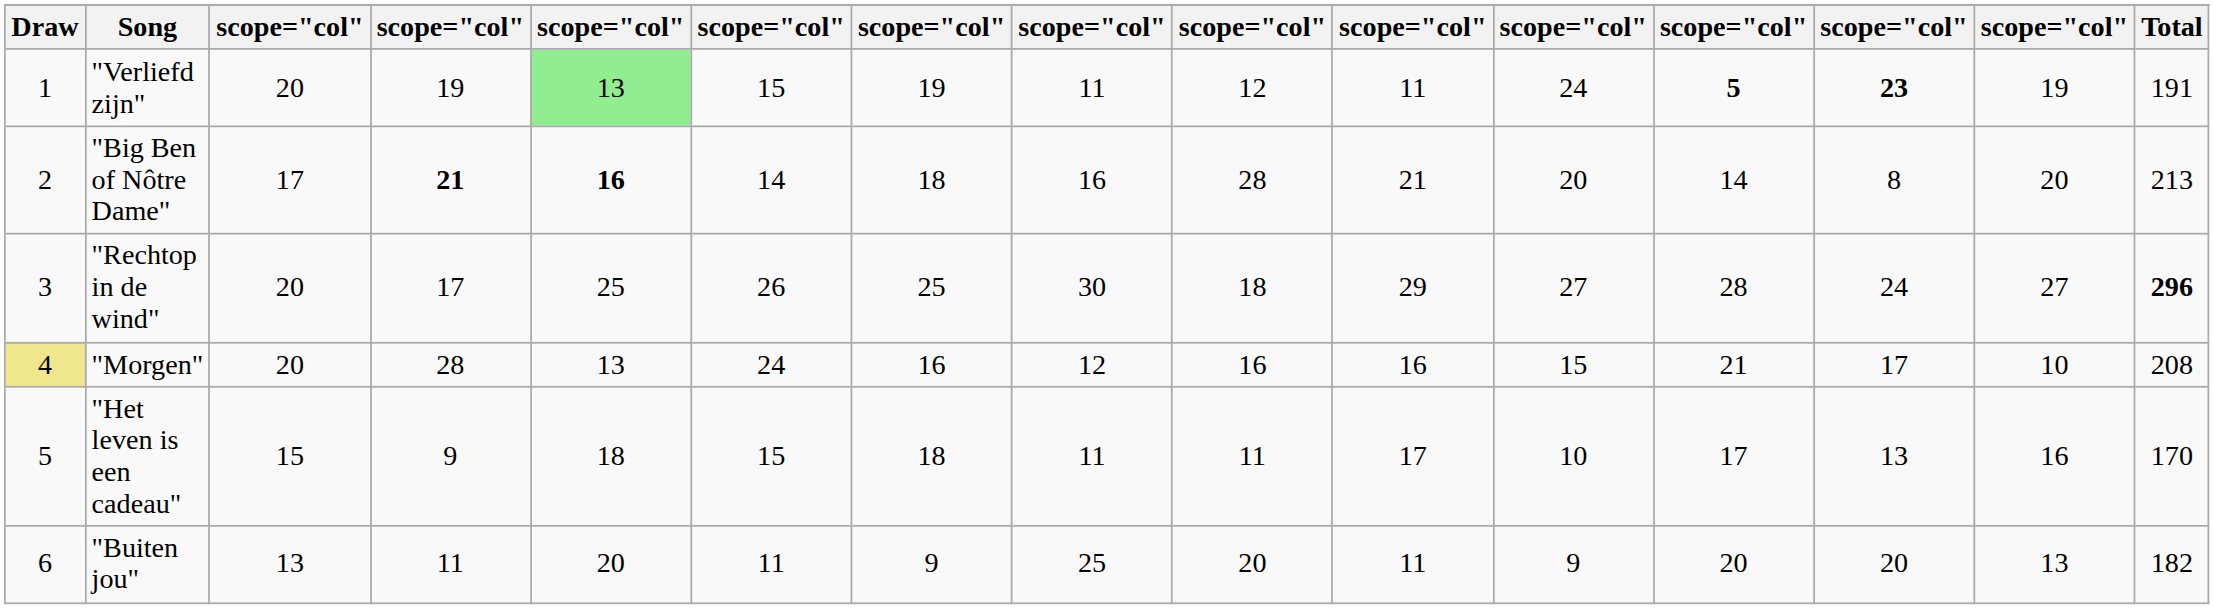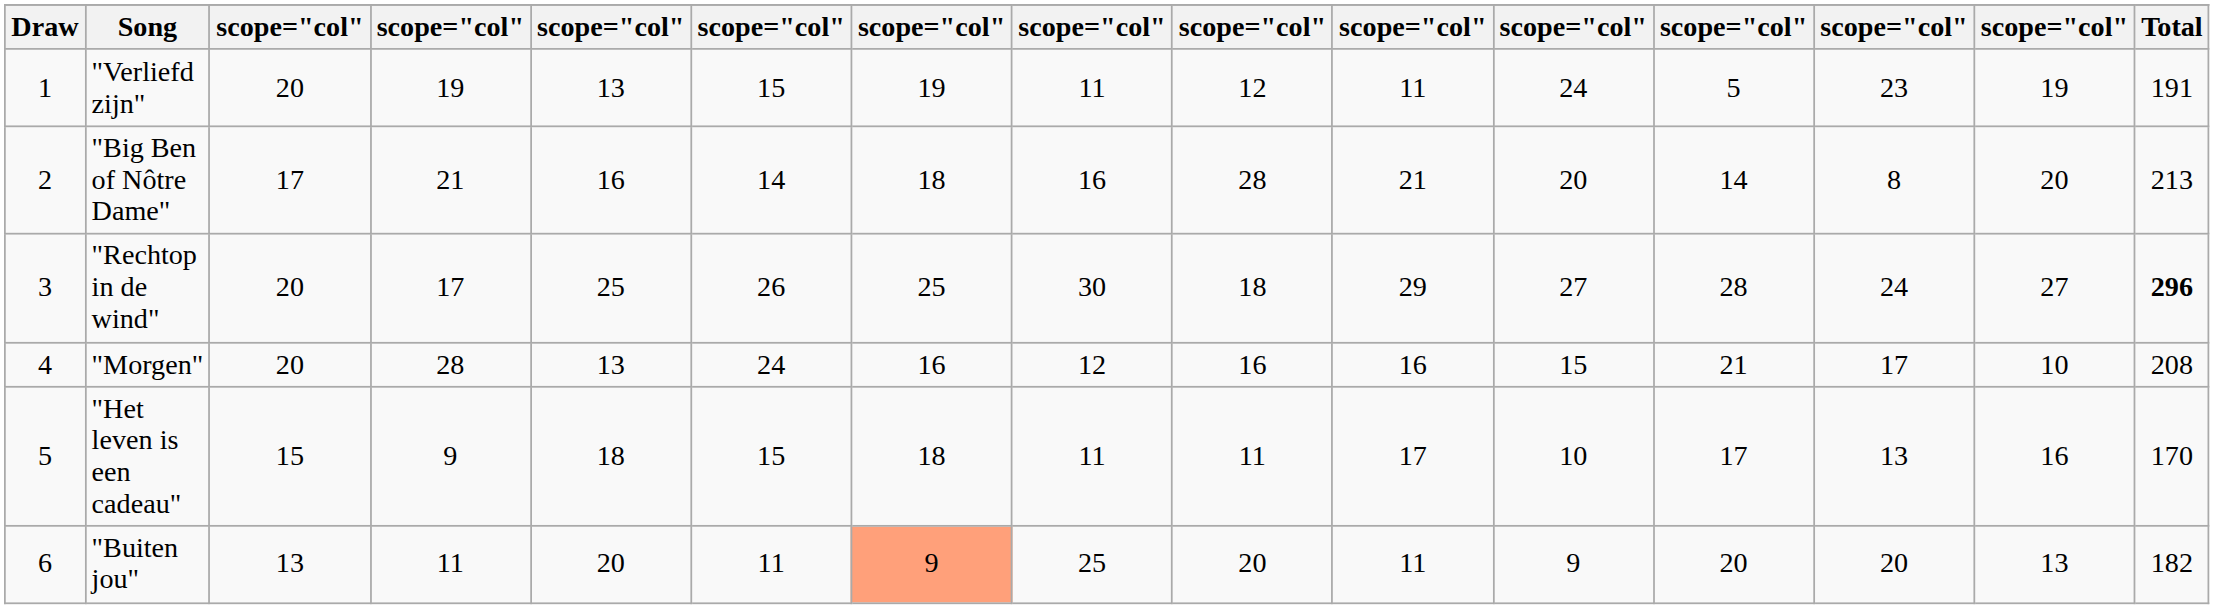"Verliefd zijn" | column 5: lightgreen background -> no background
"Verliefd zijn" | column 12: bold -> normal
"Verliefd zijn" | column 13: bold -> normal
"Big Ben of Nôtre Dame" | column 4: bold -> normal
"Big Ben of Nôtre Dame" | column 5: bold -> normal
"Morgen" | Draw: khaki background -> no background
"Buiten jou" | column 7: no background -> lightsalmon background
